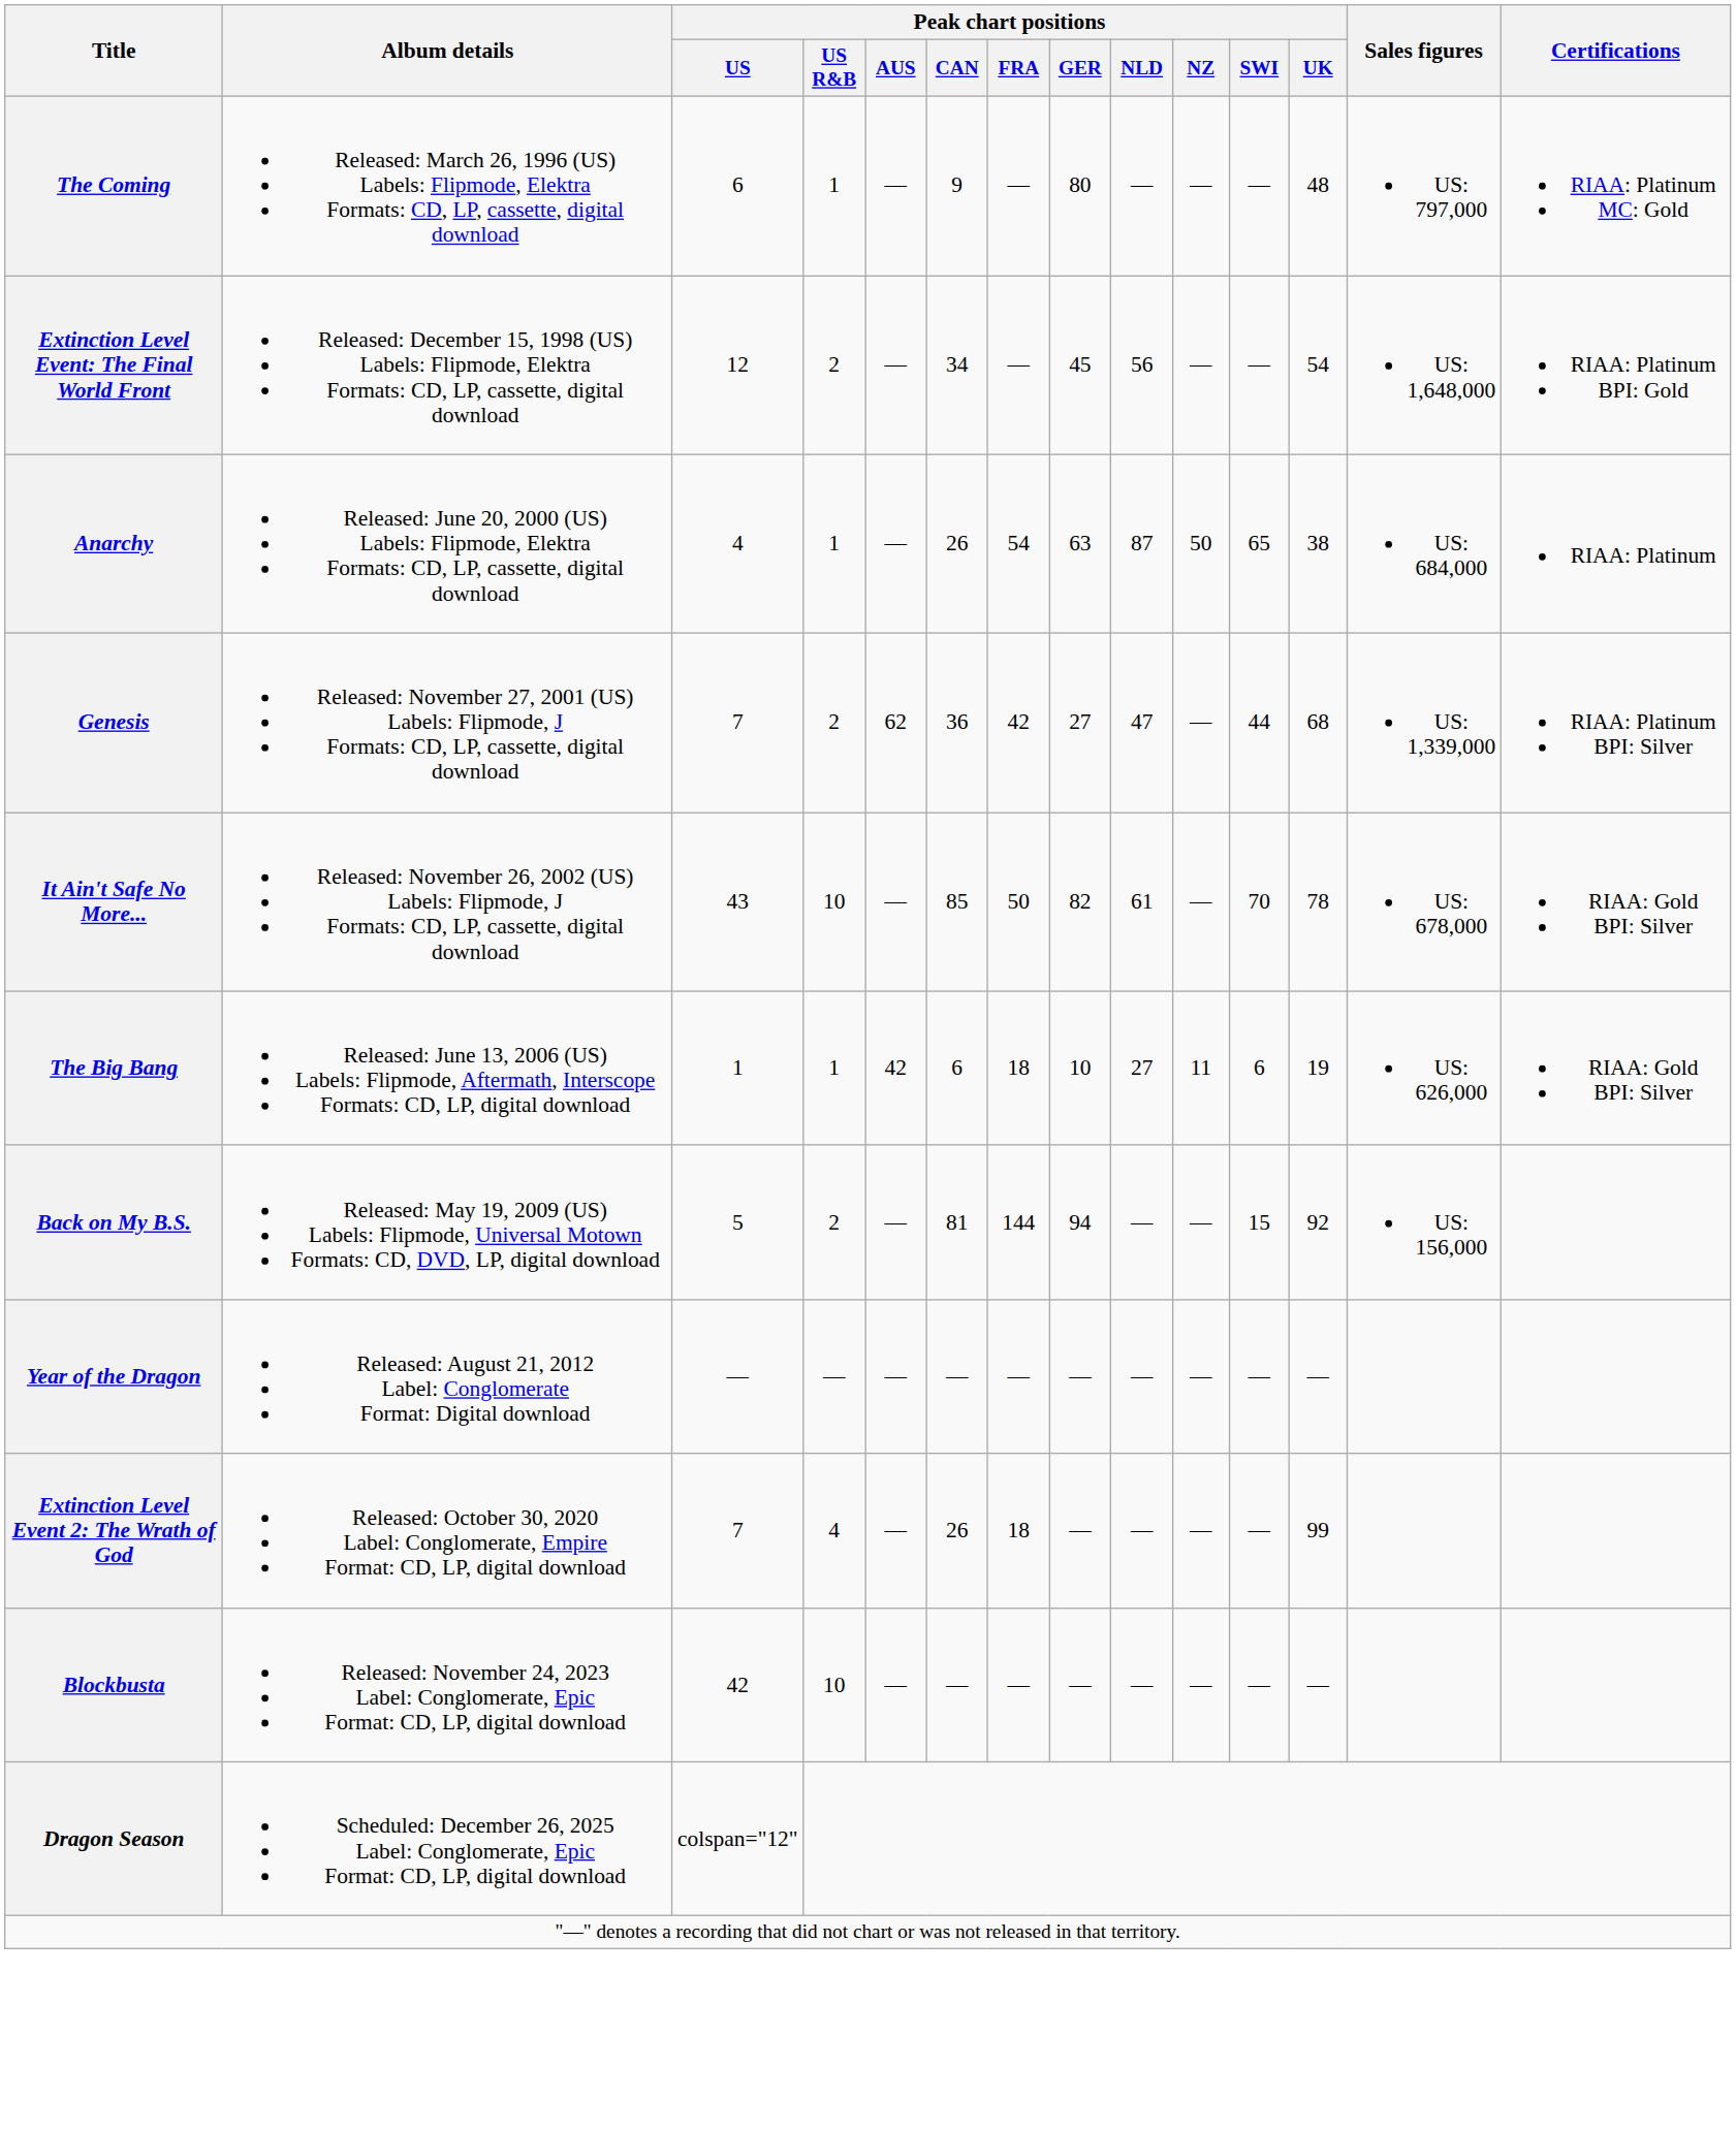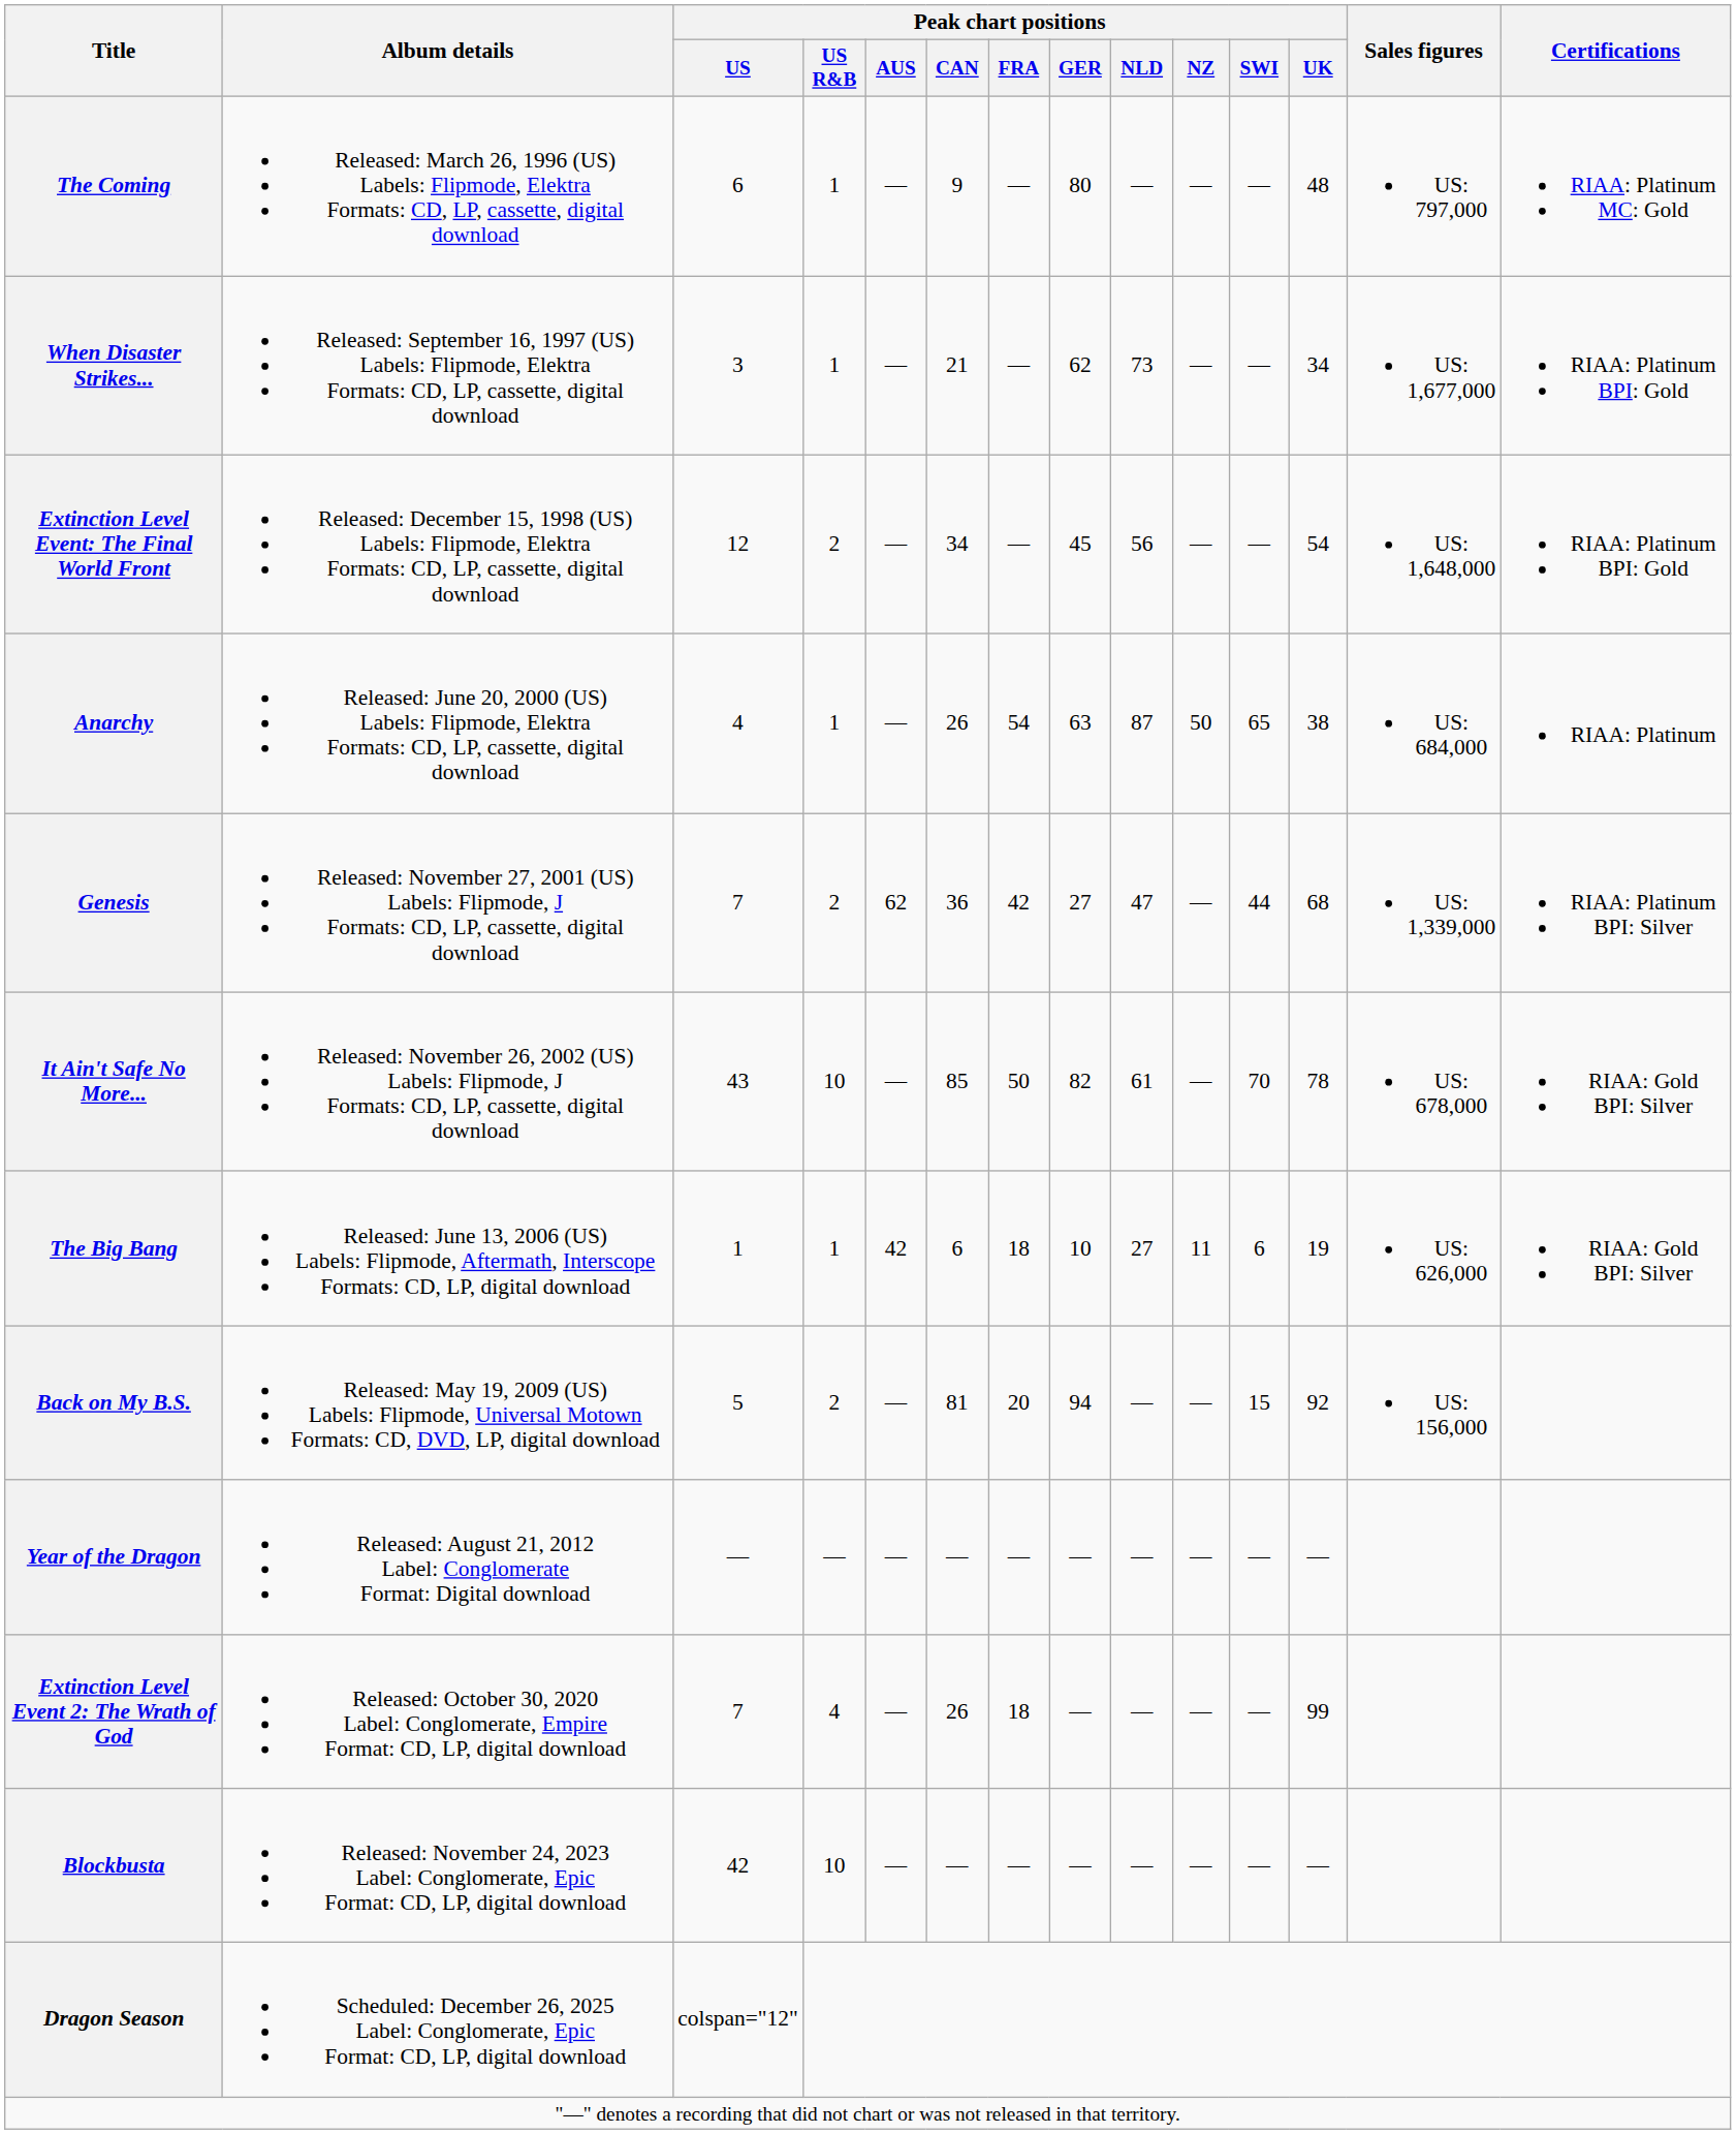+ row: When Disaster Strikes... | Released: September 16, 1997 (US) Labels: Flipmode, Elektra Formats: CD, LP, cassette, digital download | 3 | 1 | — | 21 | — | 62 | 73 | — | — | 34 | US: 1,677,000 | RIAA: Platinum BPI: Gold
Back on My B.S. | Peak chart positions / FRA: 144 -> 20
